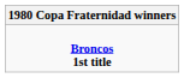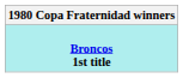row 2 | column 1: no background -> paleturquoise background
